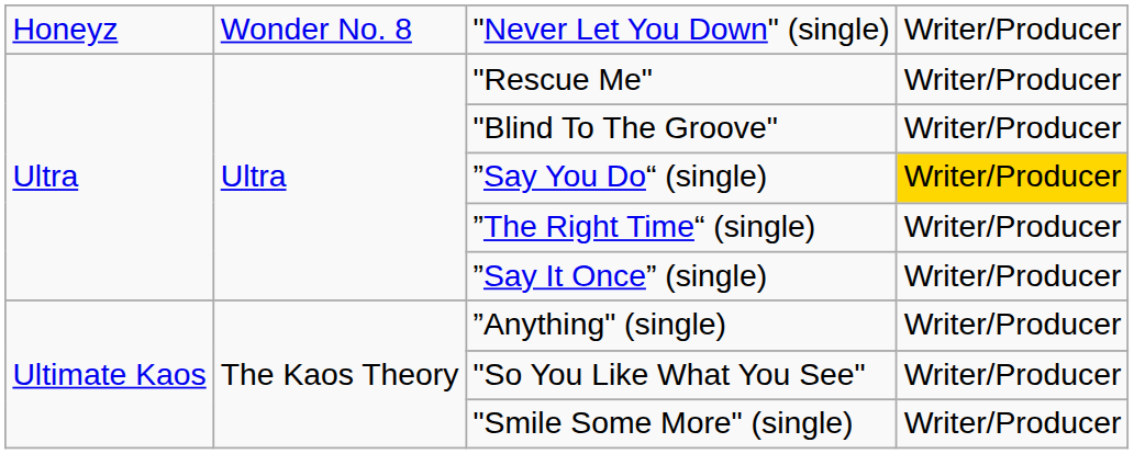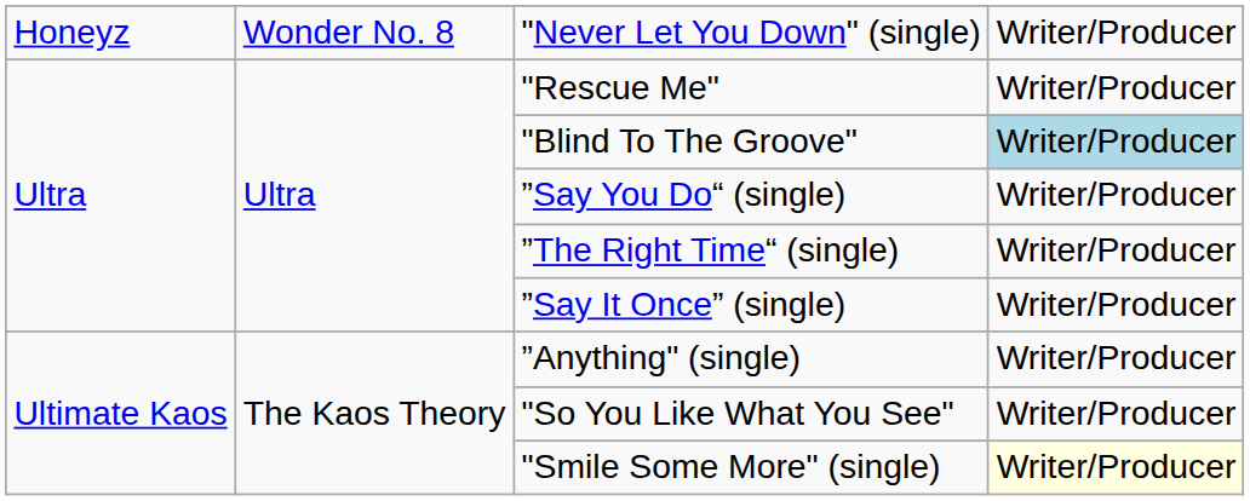"Blind To The Groove" | column 4: no background -> lightblue background
”Say You Do“ (single) | column 4: gold background -> no background
"Smile Some More" (single) | column 4: no background -> lightyellow background
